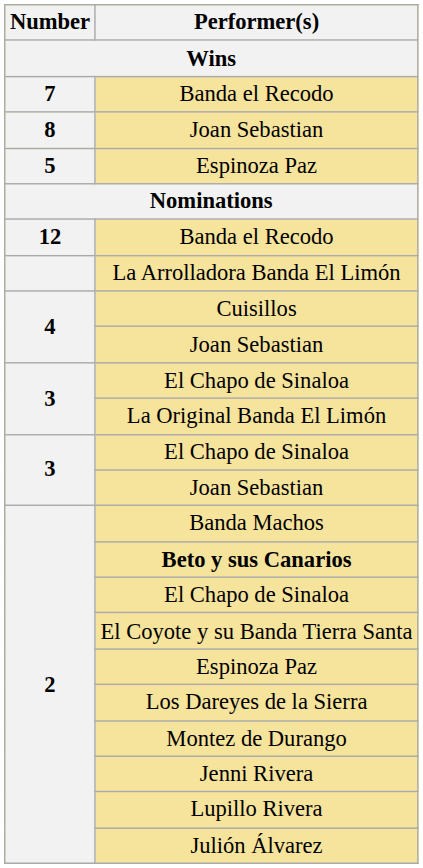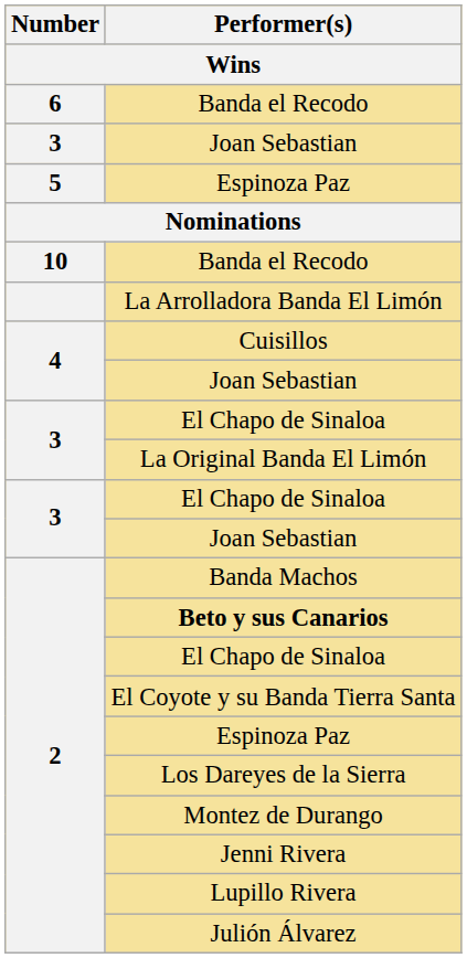row 3 | Number: 7 -> 6
row 4 | Number: 8 -> 3
row 7 | Number: 12 -> 10
